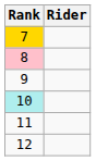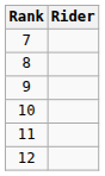7 | Rank: gold background -> no background
8 | Rank: pink background -> no background
10 | Rank: paleturquoise background -> no background
